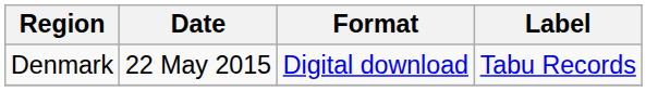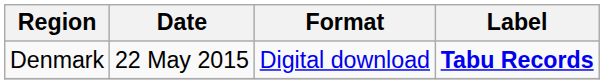Denmark | Label: normal -> bold
